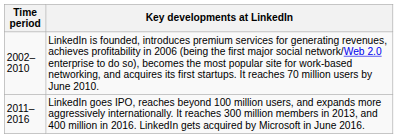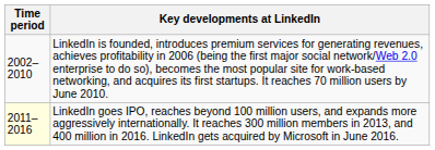row 3 | Time period: no background -> lightyellow background
